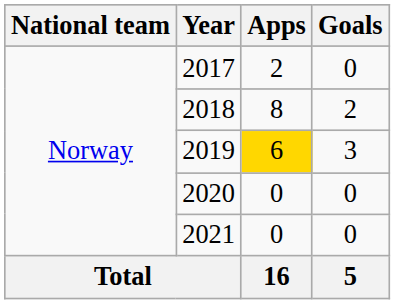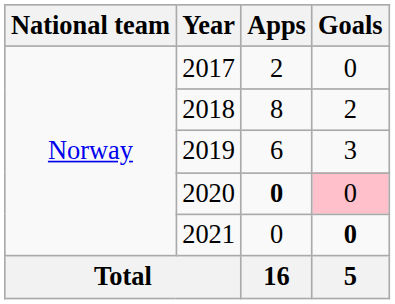2019 | Apps: gold background -> no background
2020 | Apps: normal -> bold
2020 | Goals: no background -> pink background
2021 | Goals: normal -> bold
